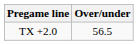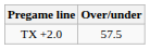TX +2.0 | Over/under: 56.5 -> 57.5
